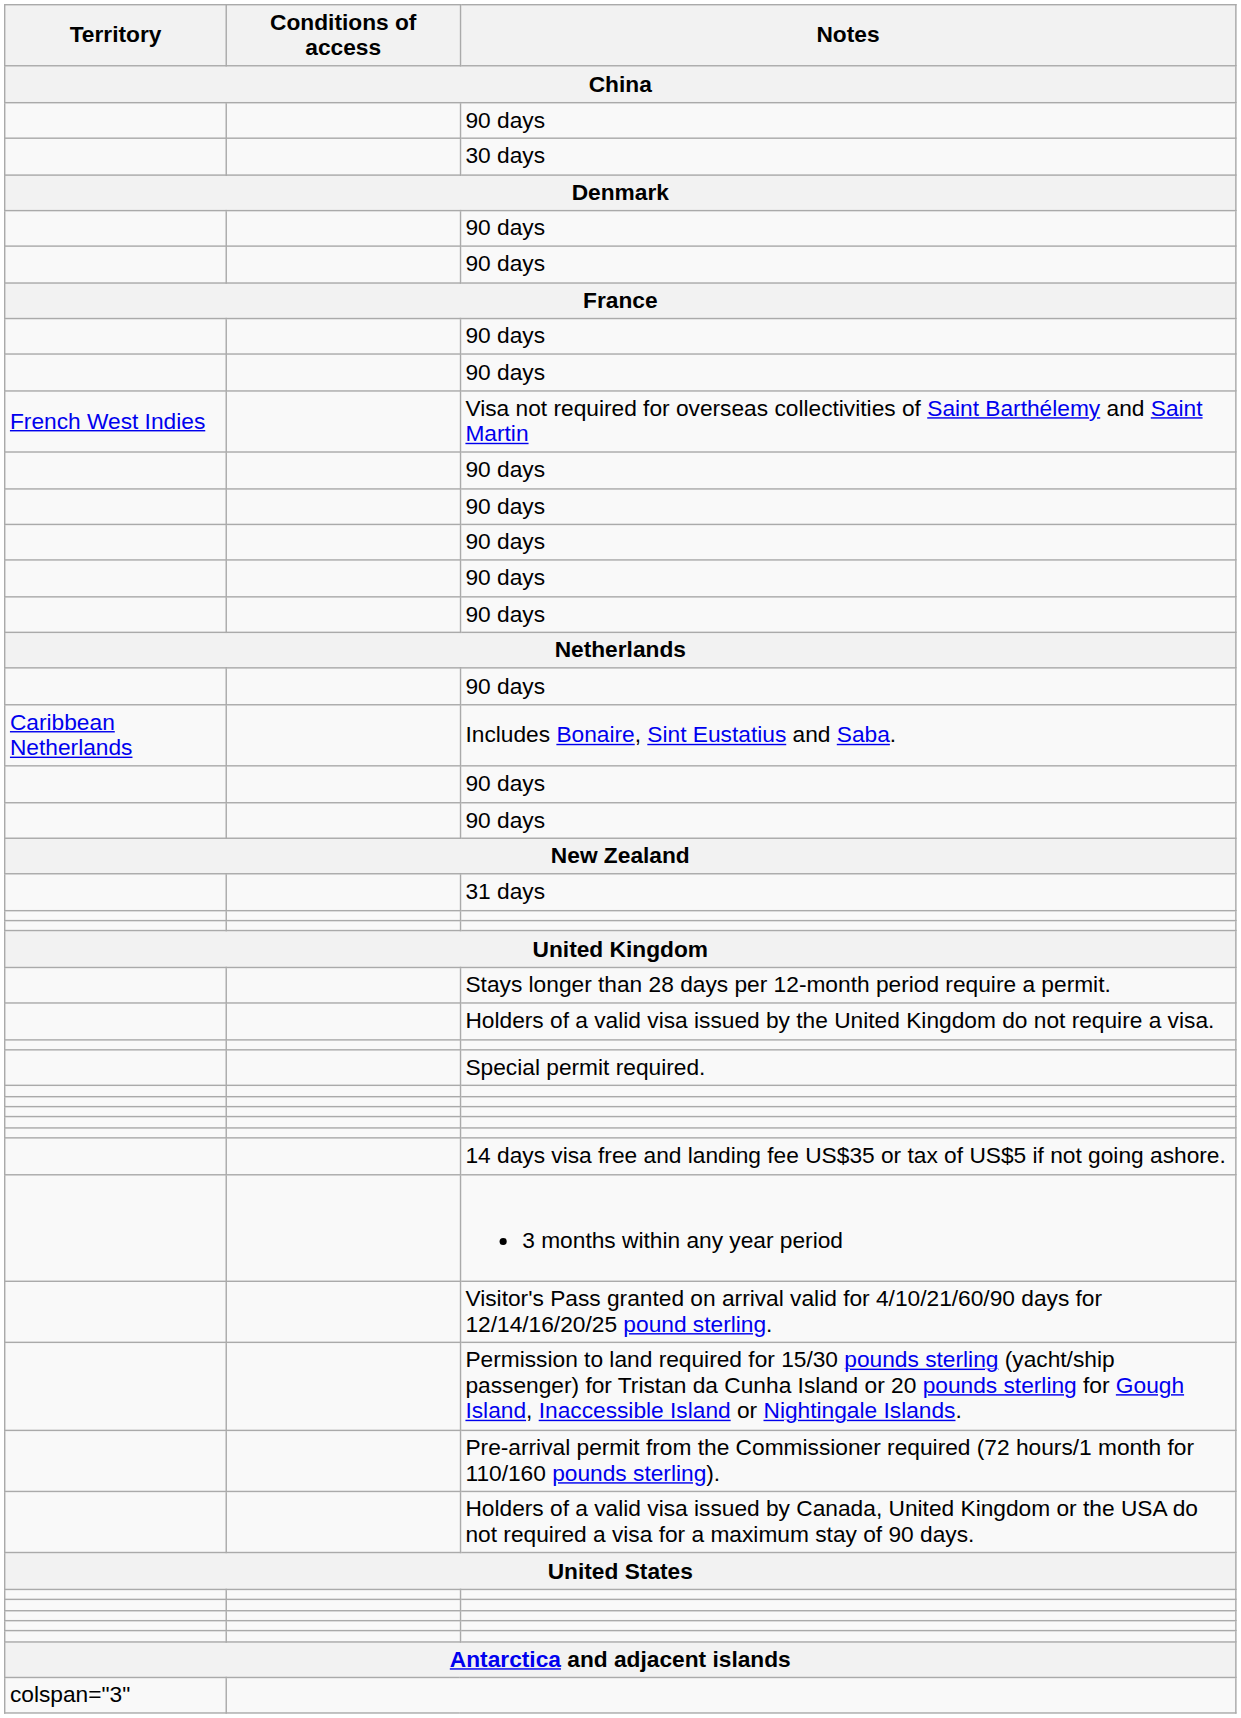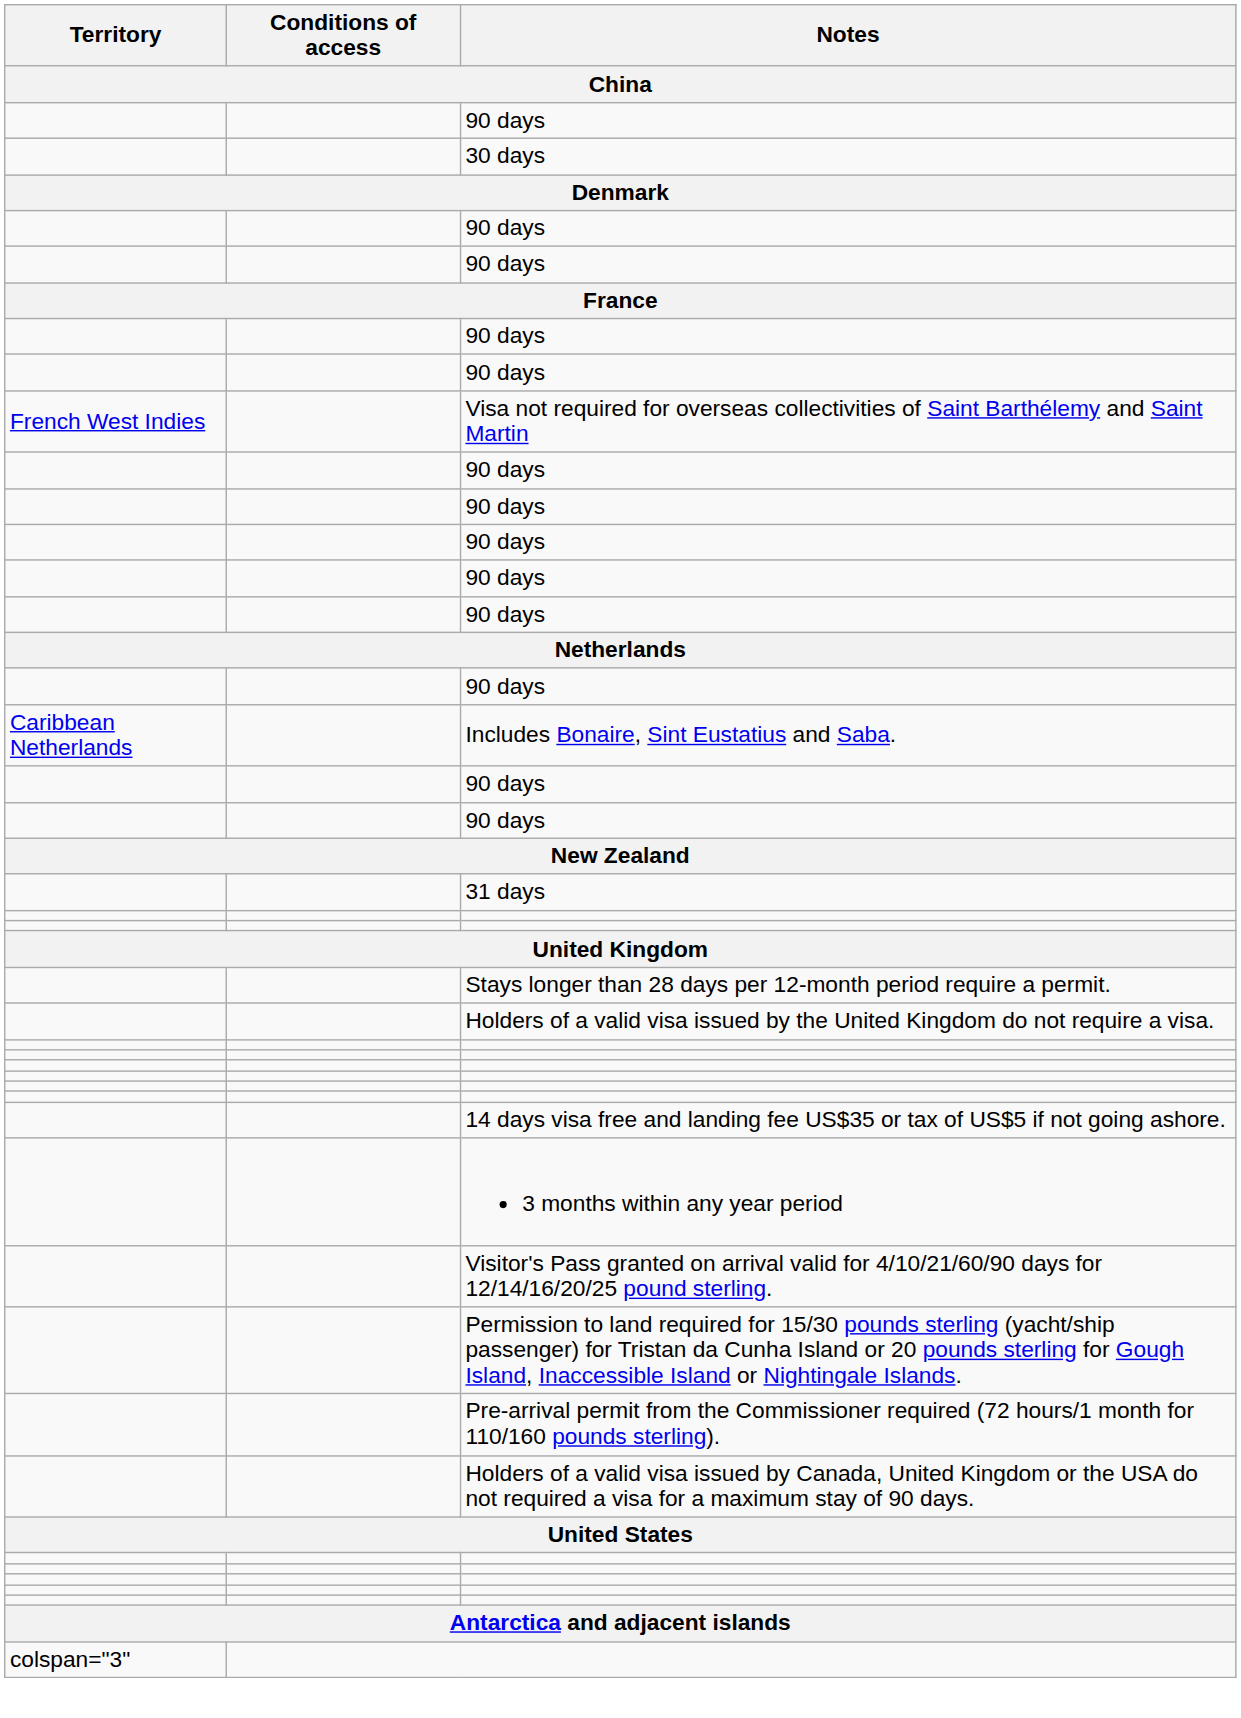- row: Special permit required.
